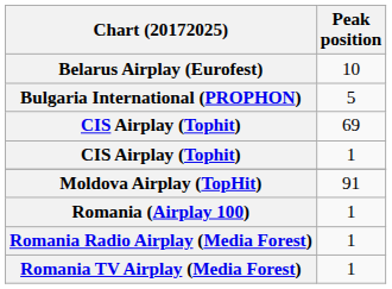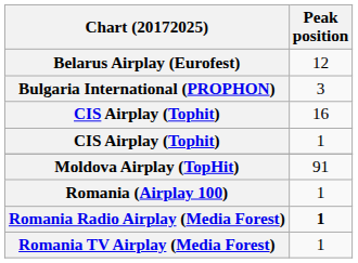row 2 | Peak position: 10 -> 12
row 3 | Peak position: 5 -> 3
row 4 | Peak position: 69 -> 16
row 8 | Peak position: normal -> bold
